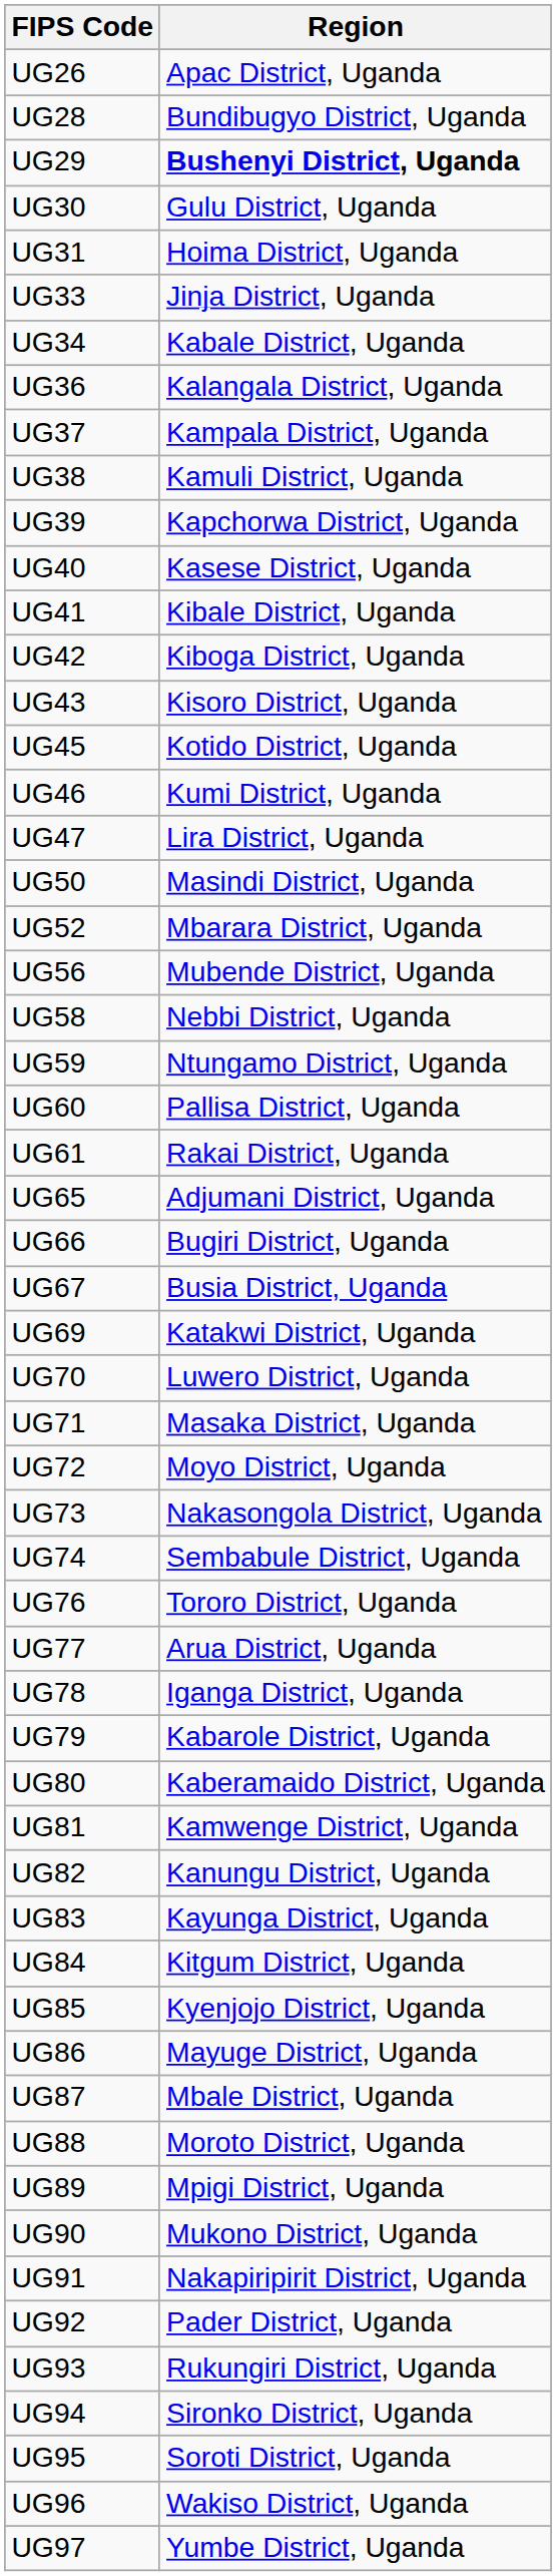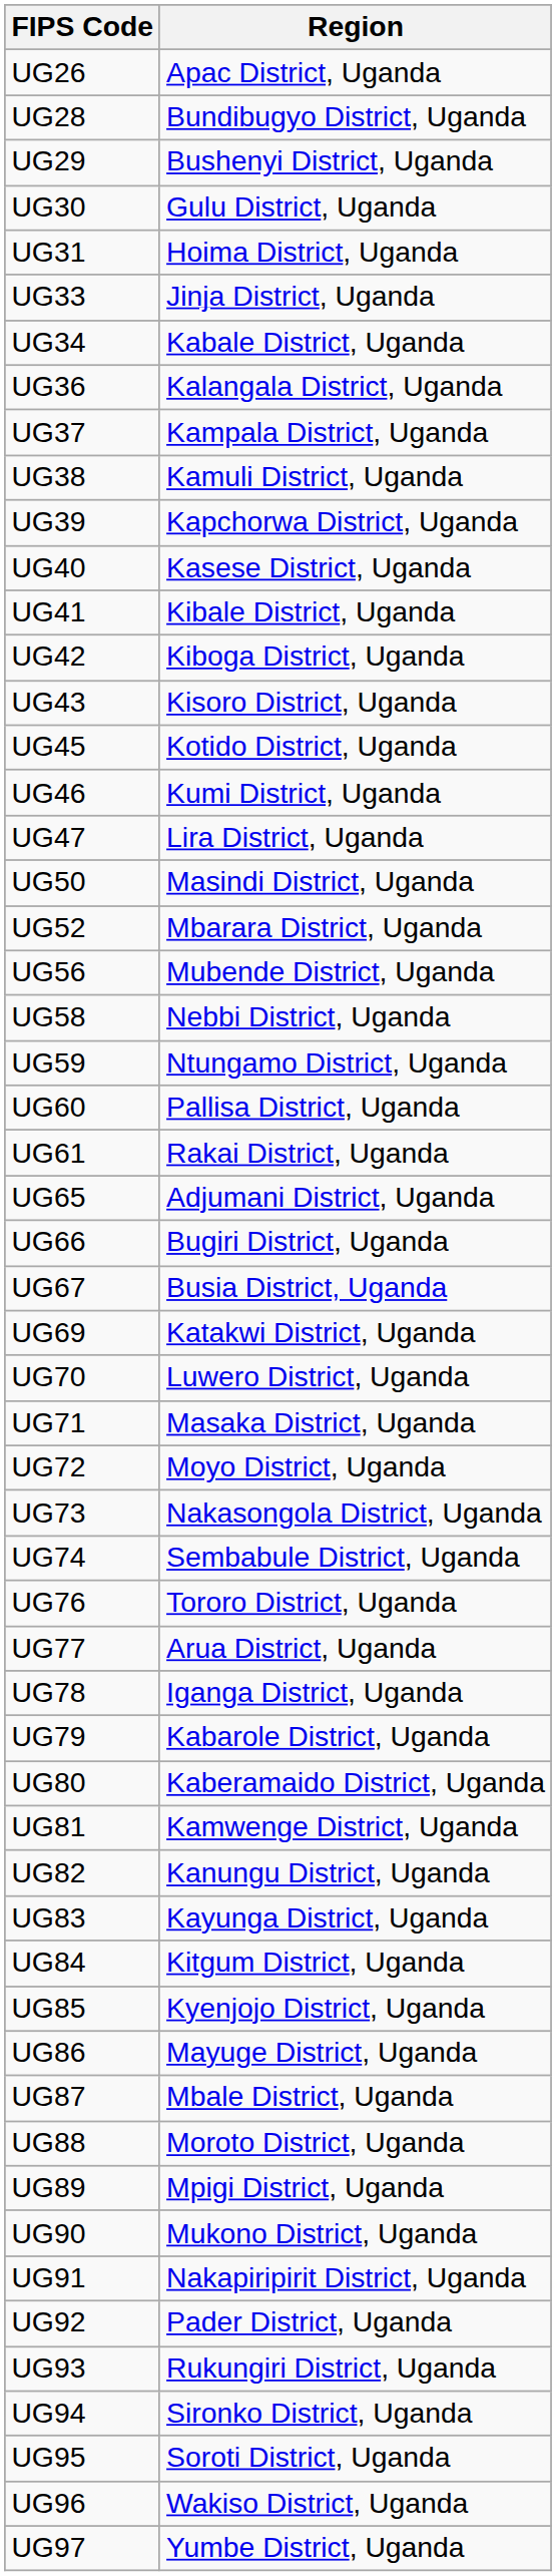UG29 | Region: bold -> normal
